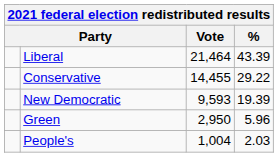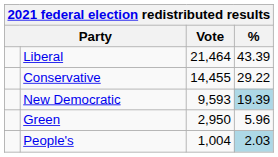New Democratic | %: no background -> lightblue background
People's | %: no background -> lightblue background
